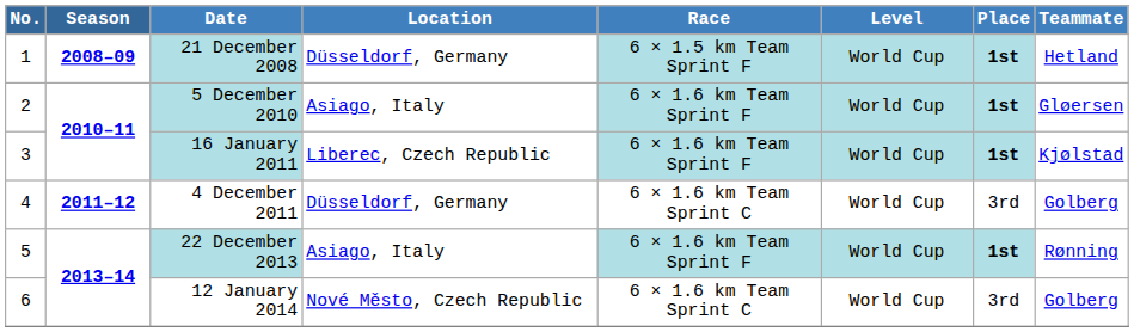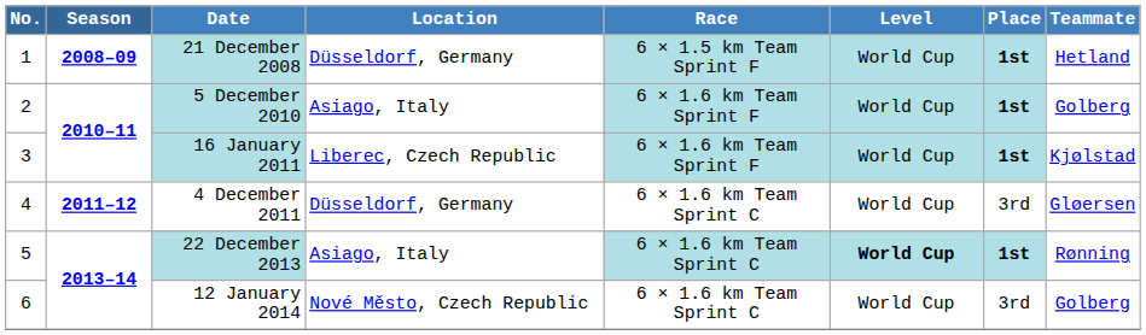5 December 2010 | Teammate: Gløersen -> Golberg
4 December 2011 | Teammate: Golberg -> Gløersen
22 December 2013 | Race: 6 × 1.6 km Team Sprint F -> 6 × 1.6 km Team Sprint C
22 December 2013 | Level: normal -> bold
